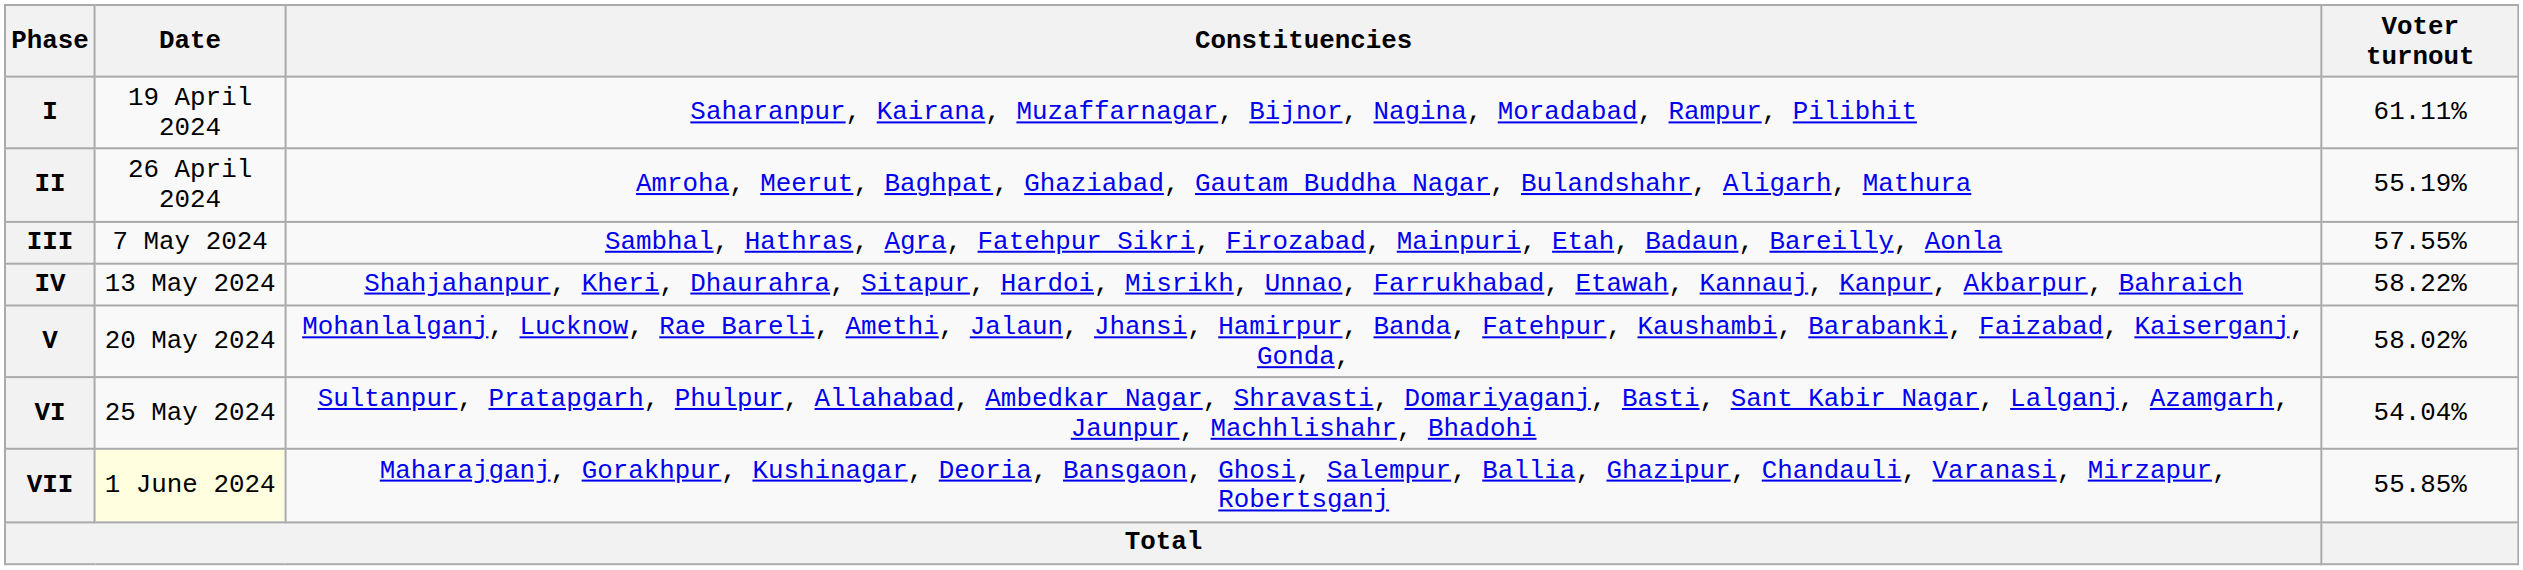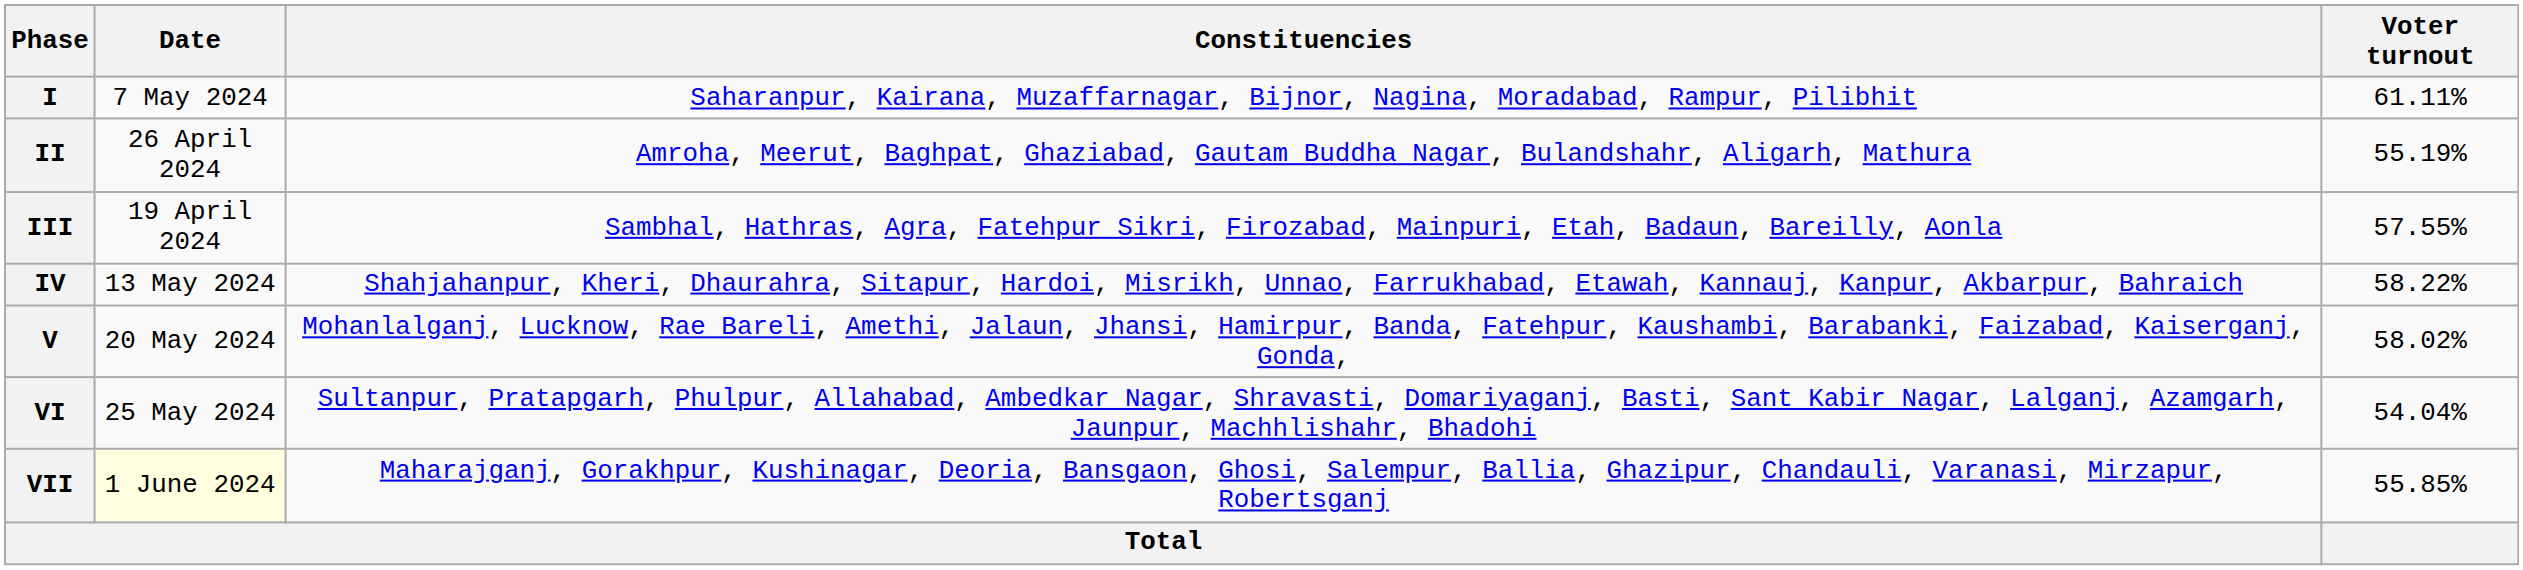I | Date: 19 April 2024 -> 7 May 2024
III | Date: 7 May 2024 -> 19 April 2024
